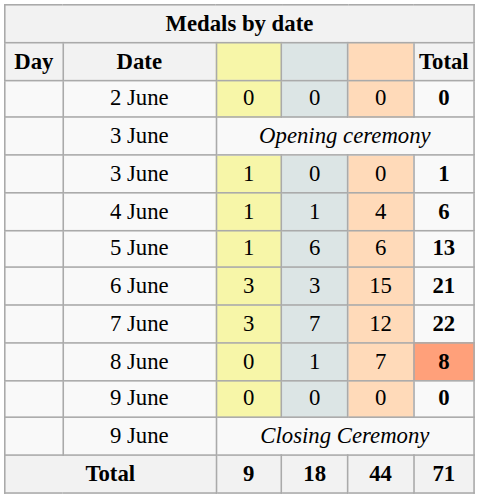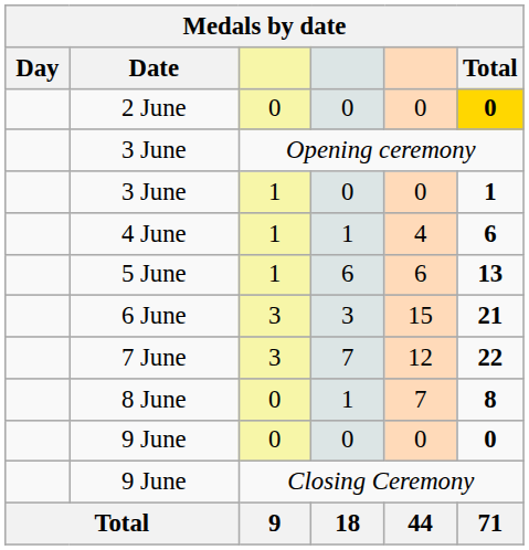2 June | Total: no background -> gold background
8 June | Total: lightsalmon background -> no background
